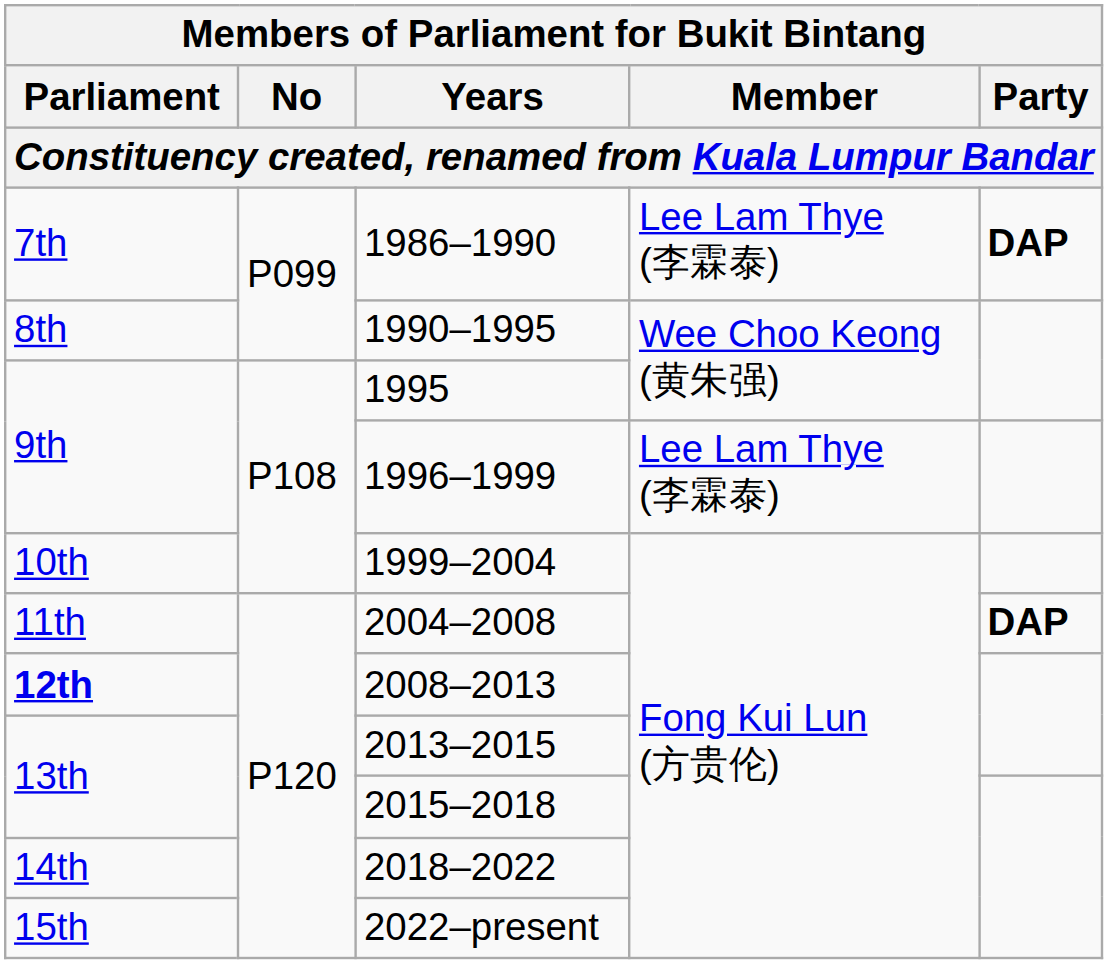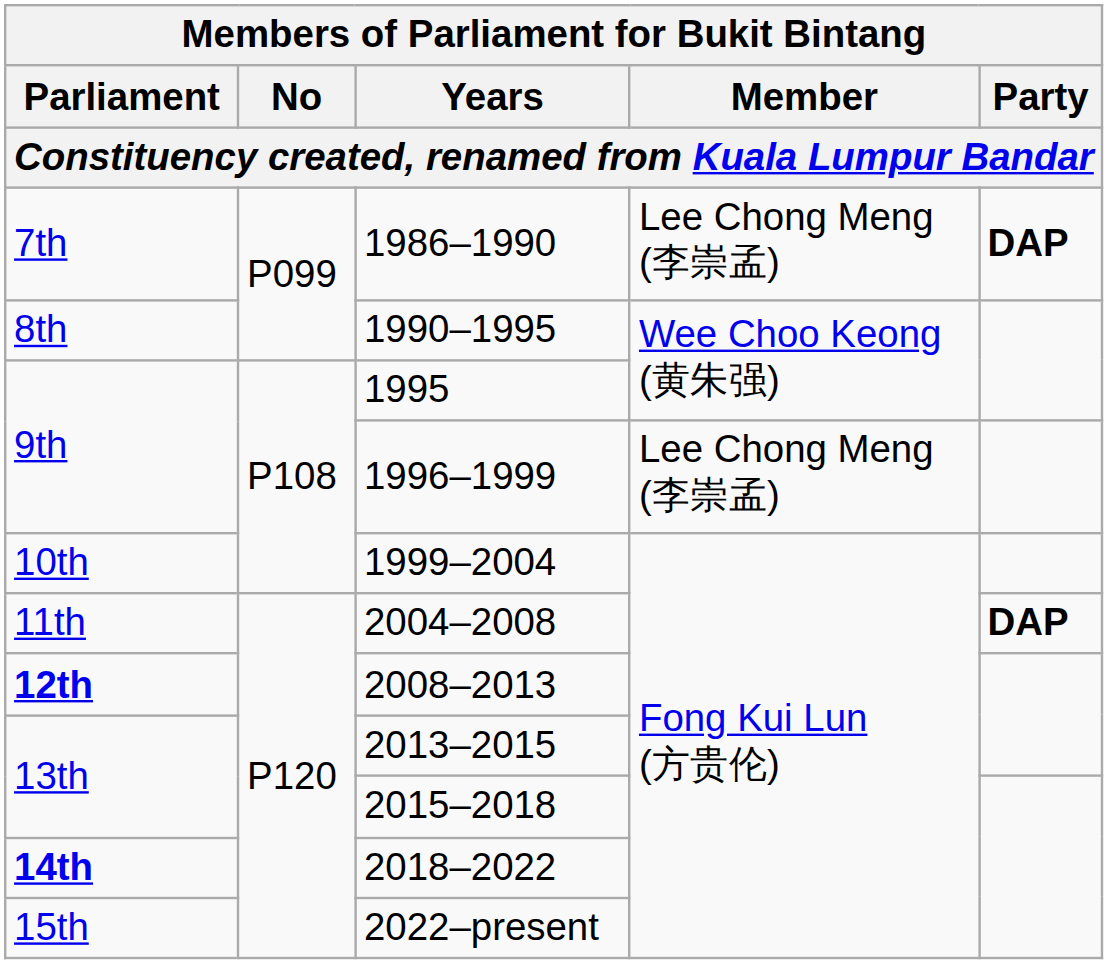1986–1990 | Member: Lee Lam Thye (李霖泰) -> Lee Chong Meng (李崇孟)
1996–1999 | Member: Lee Lam Thye (李霖泰) -> Lee Chong Meng (李崇孟)
2018–2022 | Parliament: normal -> bold
